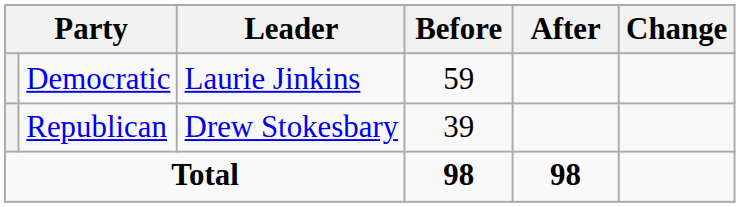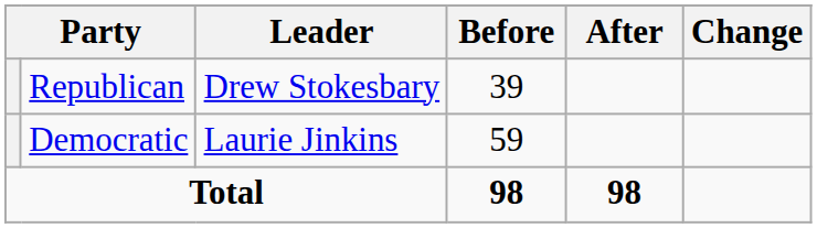rows swapped: Democratic <-> Republican
